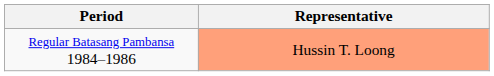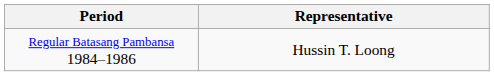Regular Batasang Pambansa 1984–1986 | Representative: lightsalmon background -> no background
